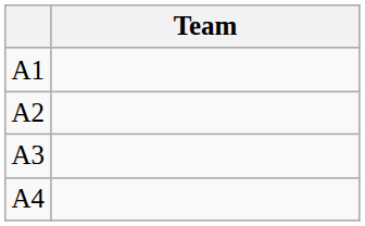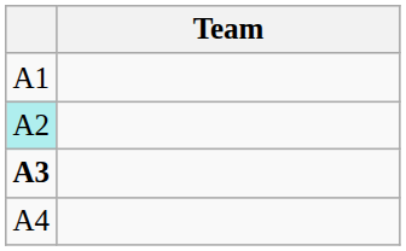A2 | column 1: no background -> paleturquoise background
A3 | column 1: normal -> bold
